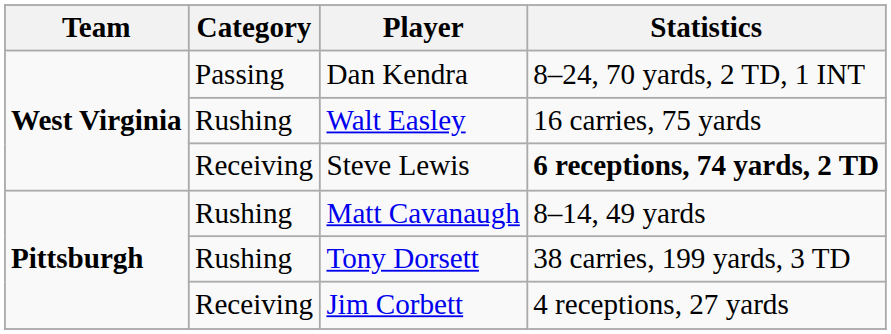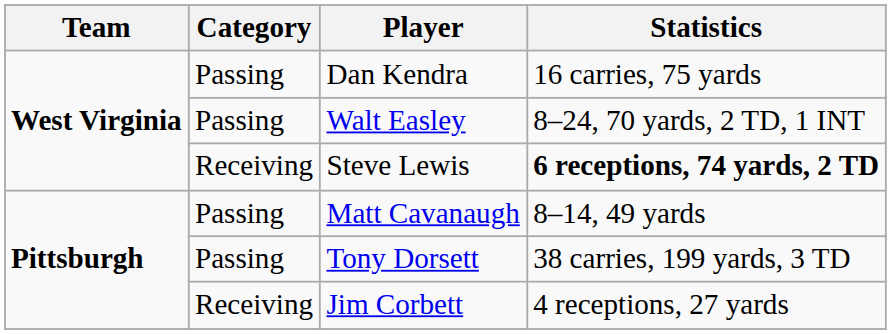Dan Kendra | Statistics: 8–24, 70 yards, 2 TD, 1 INT -> 16 carries, 75 yards
Walt Easley | Category: Rushing -> Passing
Walt Easley | Statistics: 16 carries, 75 yards -> 8–24, 70 yards, 2 TD, 1 INT
Matt Cavanaugh | Category: Rushing -> Passing
Tony Dorsett | Category: Rushing -> Passing
